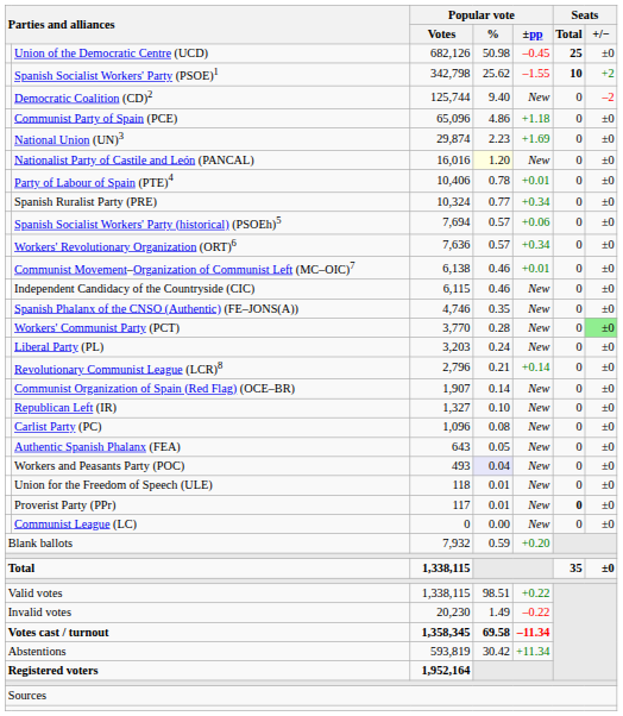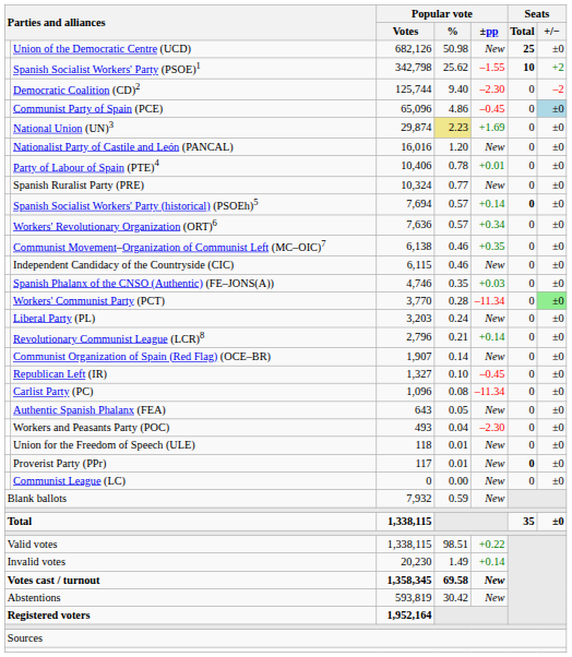Union of the Democratic Centre (UCD) | Popular vote / ±pp: –0.45 -> New
Democratic Coalition (CD)2 | Popular vote / ±pp: New -> –2.30
Communist Party of Spain (PCE) | Popular vote / ±pp: +1.18 -> –0.45
Communist Party of Spain (PCE) | Seats / +/−: no background -> lightblue background
National Union (UN)3 | Popular vote / %: no background -> khaki background
Nationalist Party of Castile and León (PANCAL) | Popular vote / %: lightyellow background -> no background
Spanish Ruralist Party (PRE) | Popular vote / ±pp: +0.34 -> New
Spanish Socialist Workers' Party (historical) (PSOEh)5 | Popular vote / ±pp: +0.06 -> +0.14
Spanish Socialist Workers' Party (historical) (PSOEh)5 | Seats / Total: normal -> bold
Communist Movement–Organization of Communist Left (MC–OIC)7 | Popular vote / ±pp: +0.01 -> +0.35
Spanish Phalanx of the CNSO (Authentic) (FE–JONS(A)) | Popular vote / ±pp: New -> +0.03
Workers' Communist Party (PCT) | Popular vote / ±pp: New -> –11.34
Republican Left (IR) | Popular vote / ±pp: New -> –0.45
Carlist Party (PC) | Popular vote / ±pp: New -> –11.34
Workers and Peasants Party (POC) | Popular vote / %: lavender background -> no background
Workers and Peasants Party (POC) | Popular vote / ±pp: New -> –2.30
Blank ballots | Popular vote / ±pp: +0.20 -> New
Invalid votes | Popular vote / ±pp: –0.22 -> +0.14
Votes cast / turnout | Popular vote / ±pp: –11.34 -> New
Abstentions | Popular vote / ±pp: +11.34 -> New
